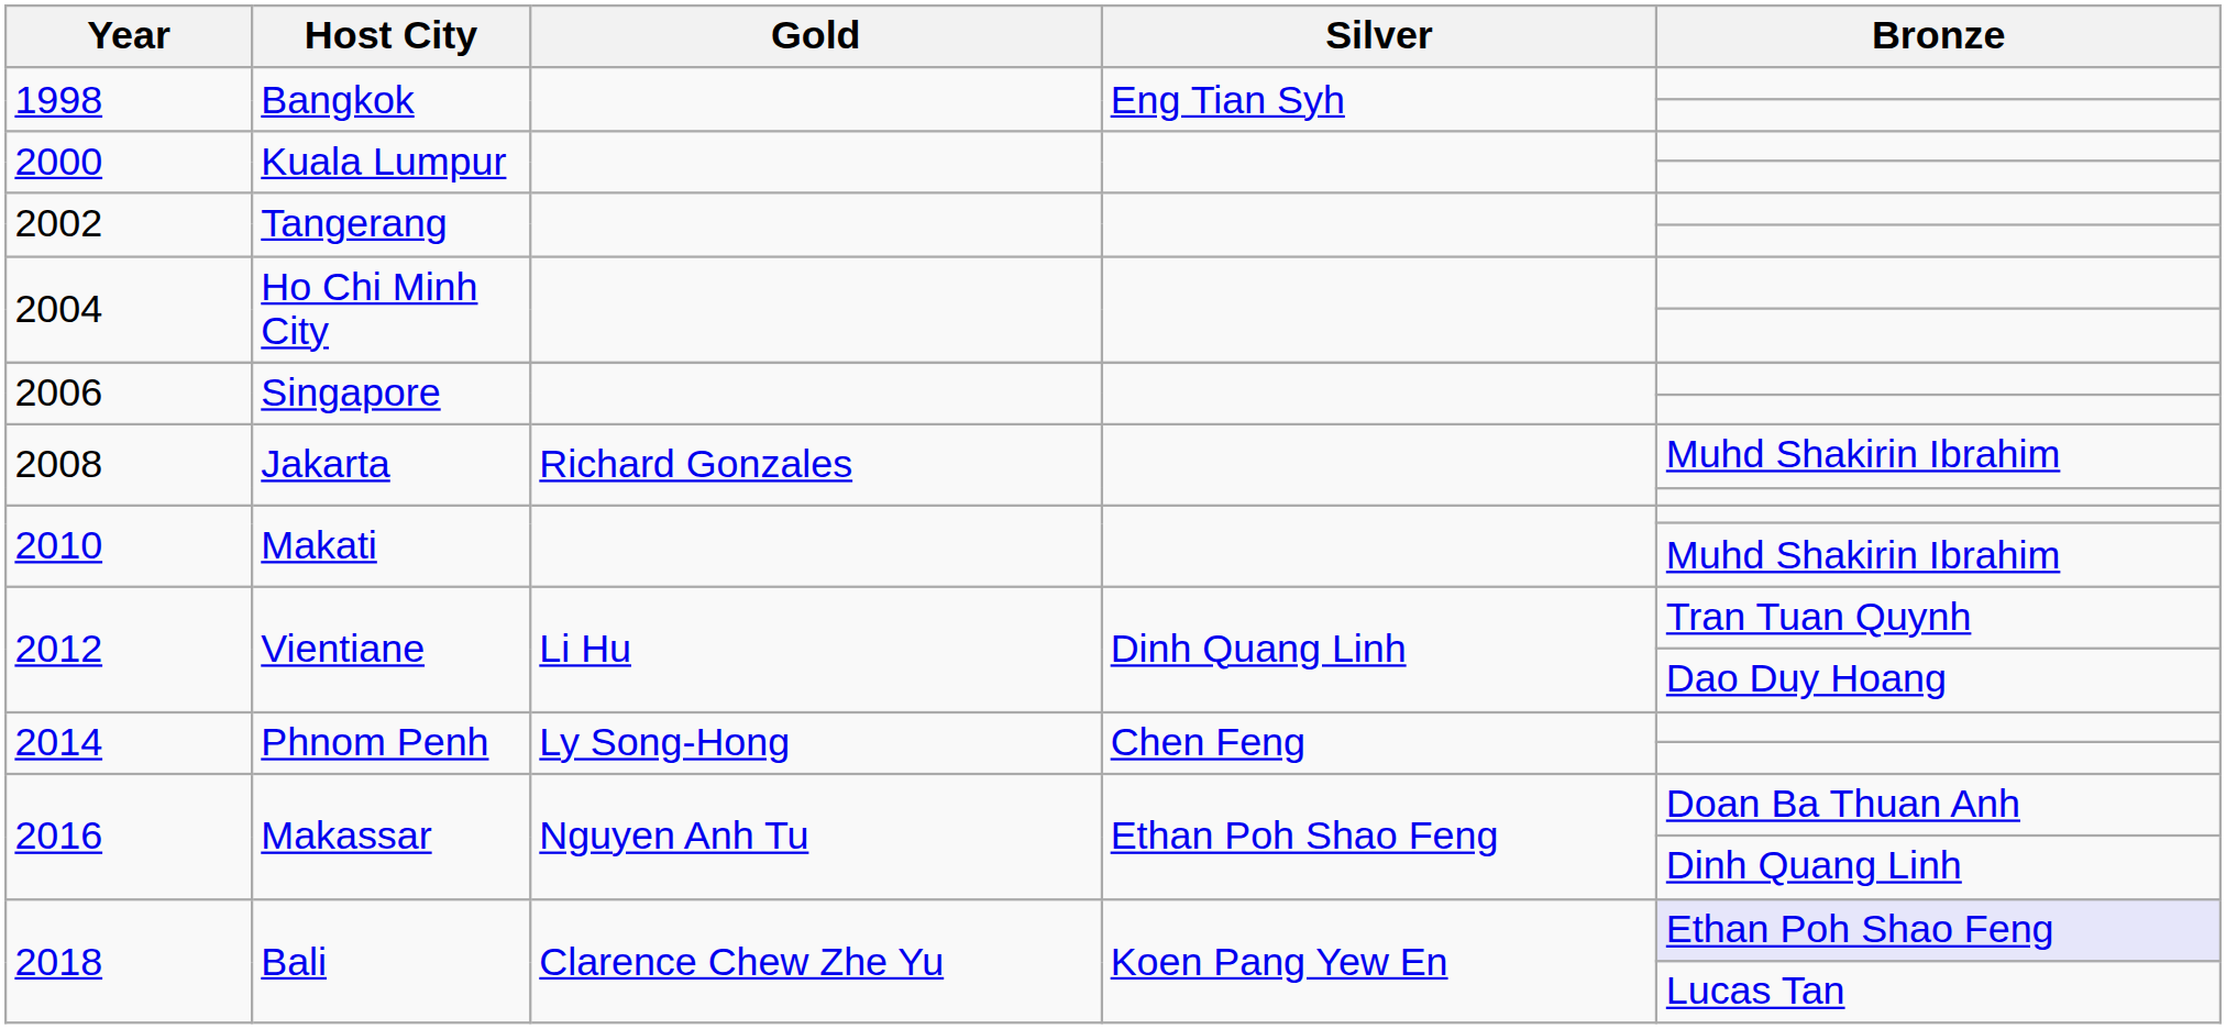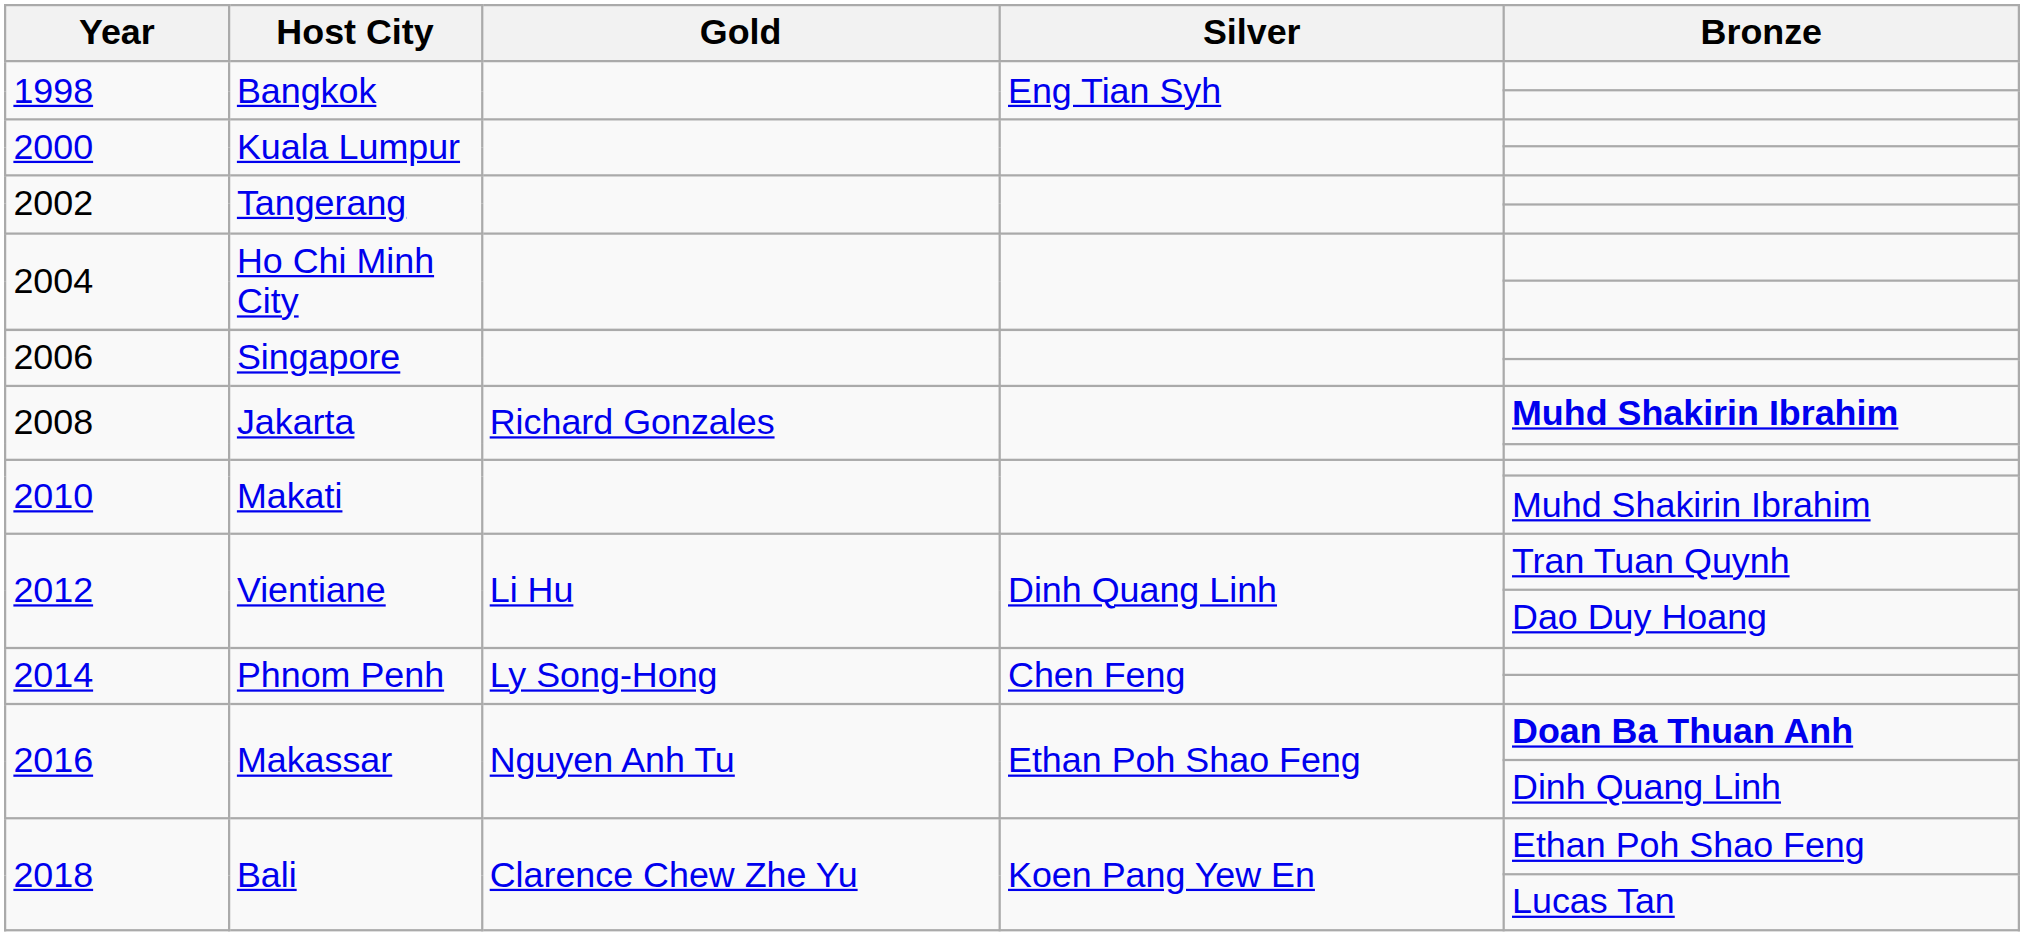row 12 | Bronze: normal -> bold
row 20 | Bronze: normal -> bold
row 22 | Bronze: lavender background -> no background
